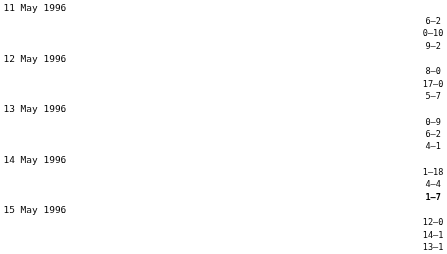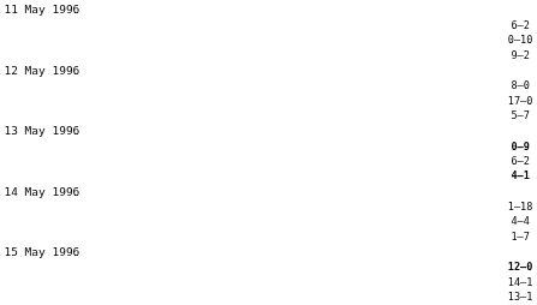0–9 | column 2: normal -> bold
4–1 | column 2: normal -> bold
1–7 | column 2: bold -> normal
12–0 | column 2: normal -> bold
